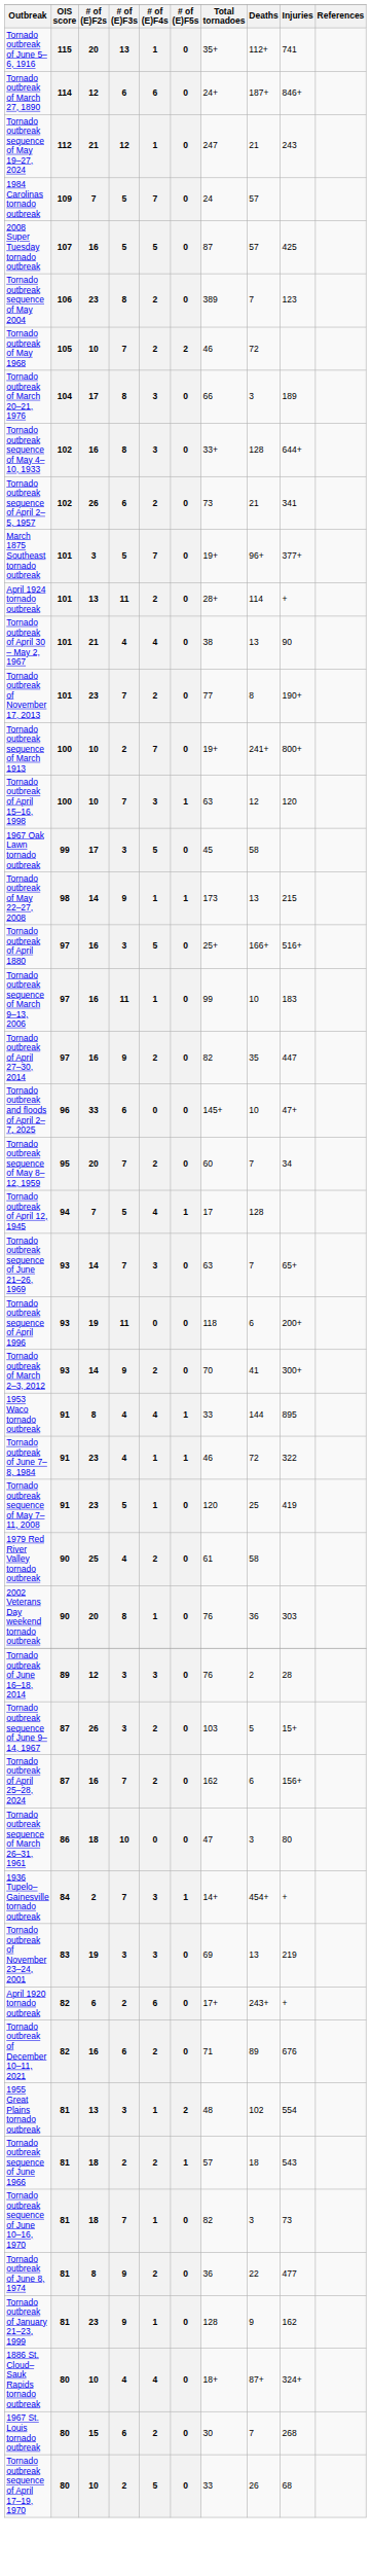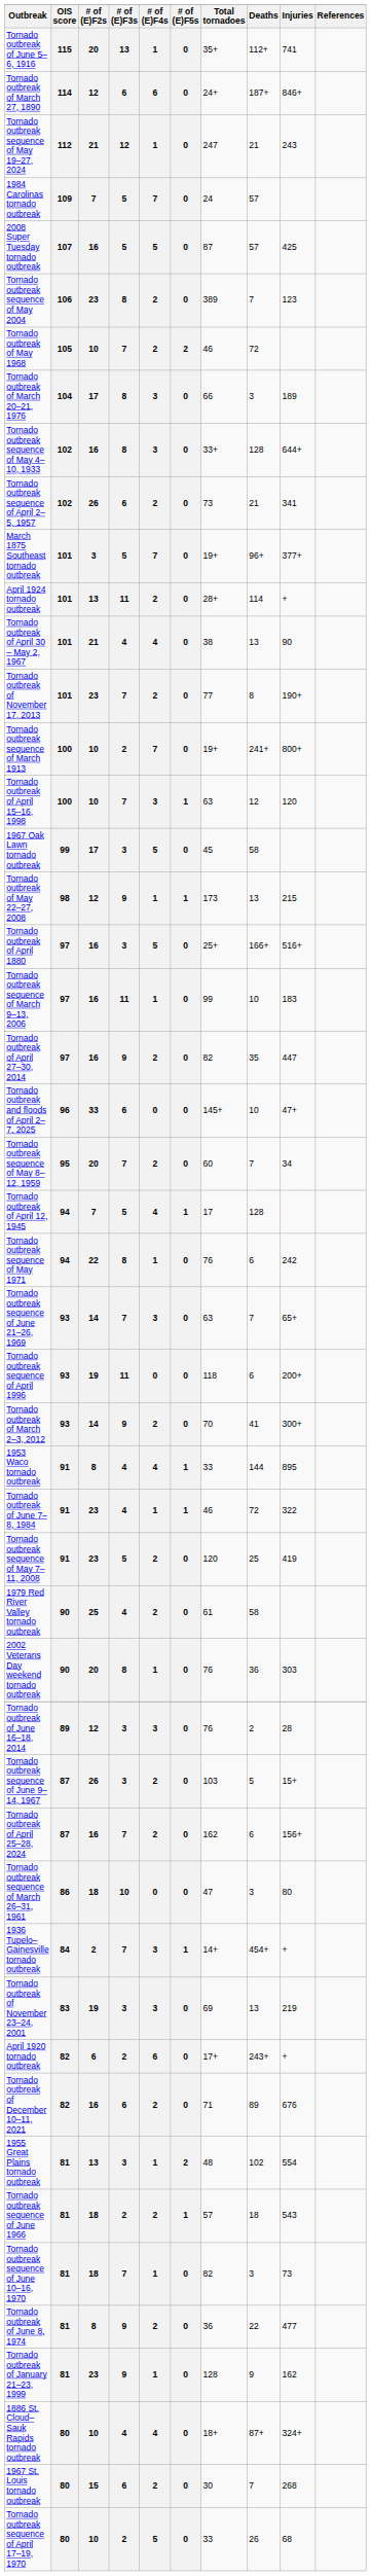Tornado outbreak of May 22–27, 2008 | # of (E)F2s: 14 -> 12
+ row: Tornado outbreak sequence of May 1971 | 94 | 22 | 8 | 1 | 0 | 76 | 6 | 242
Tornado outbreak sequence of May 7–11, 2008 | # of (E)F4s: 1 -> 2
